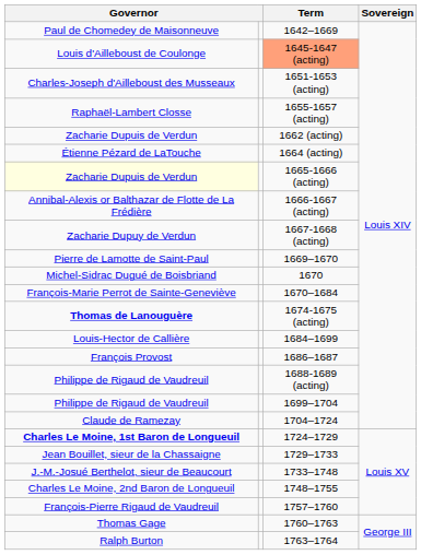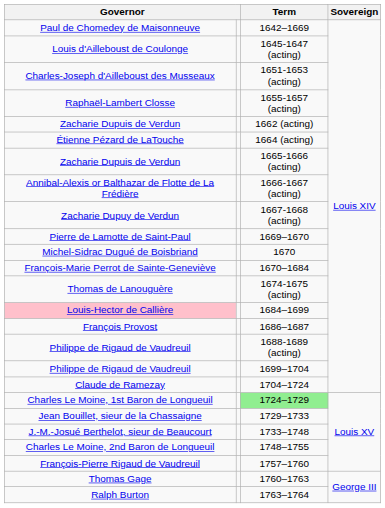Louis d'Ailleboust de Coulonge | Term: lightsalmon background -> no background
Zacharie Dupuis de Verdun / 1665-1666 (acting) | column 1: lightyellow background -> no background
Thomas de Lanouguère | column 1: bold -> normal
Louis-Hector de Callière | column 1: no background -> pink background
Charles Le Moine, 1st Baron de Longueuil | column 1: bold -> normal
Charles Le Moine, 1st Baron de Longueuil | Term: no background -> lightgreen background
